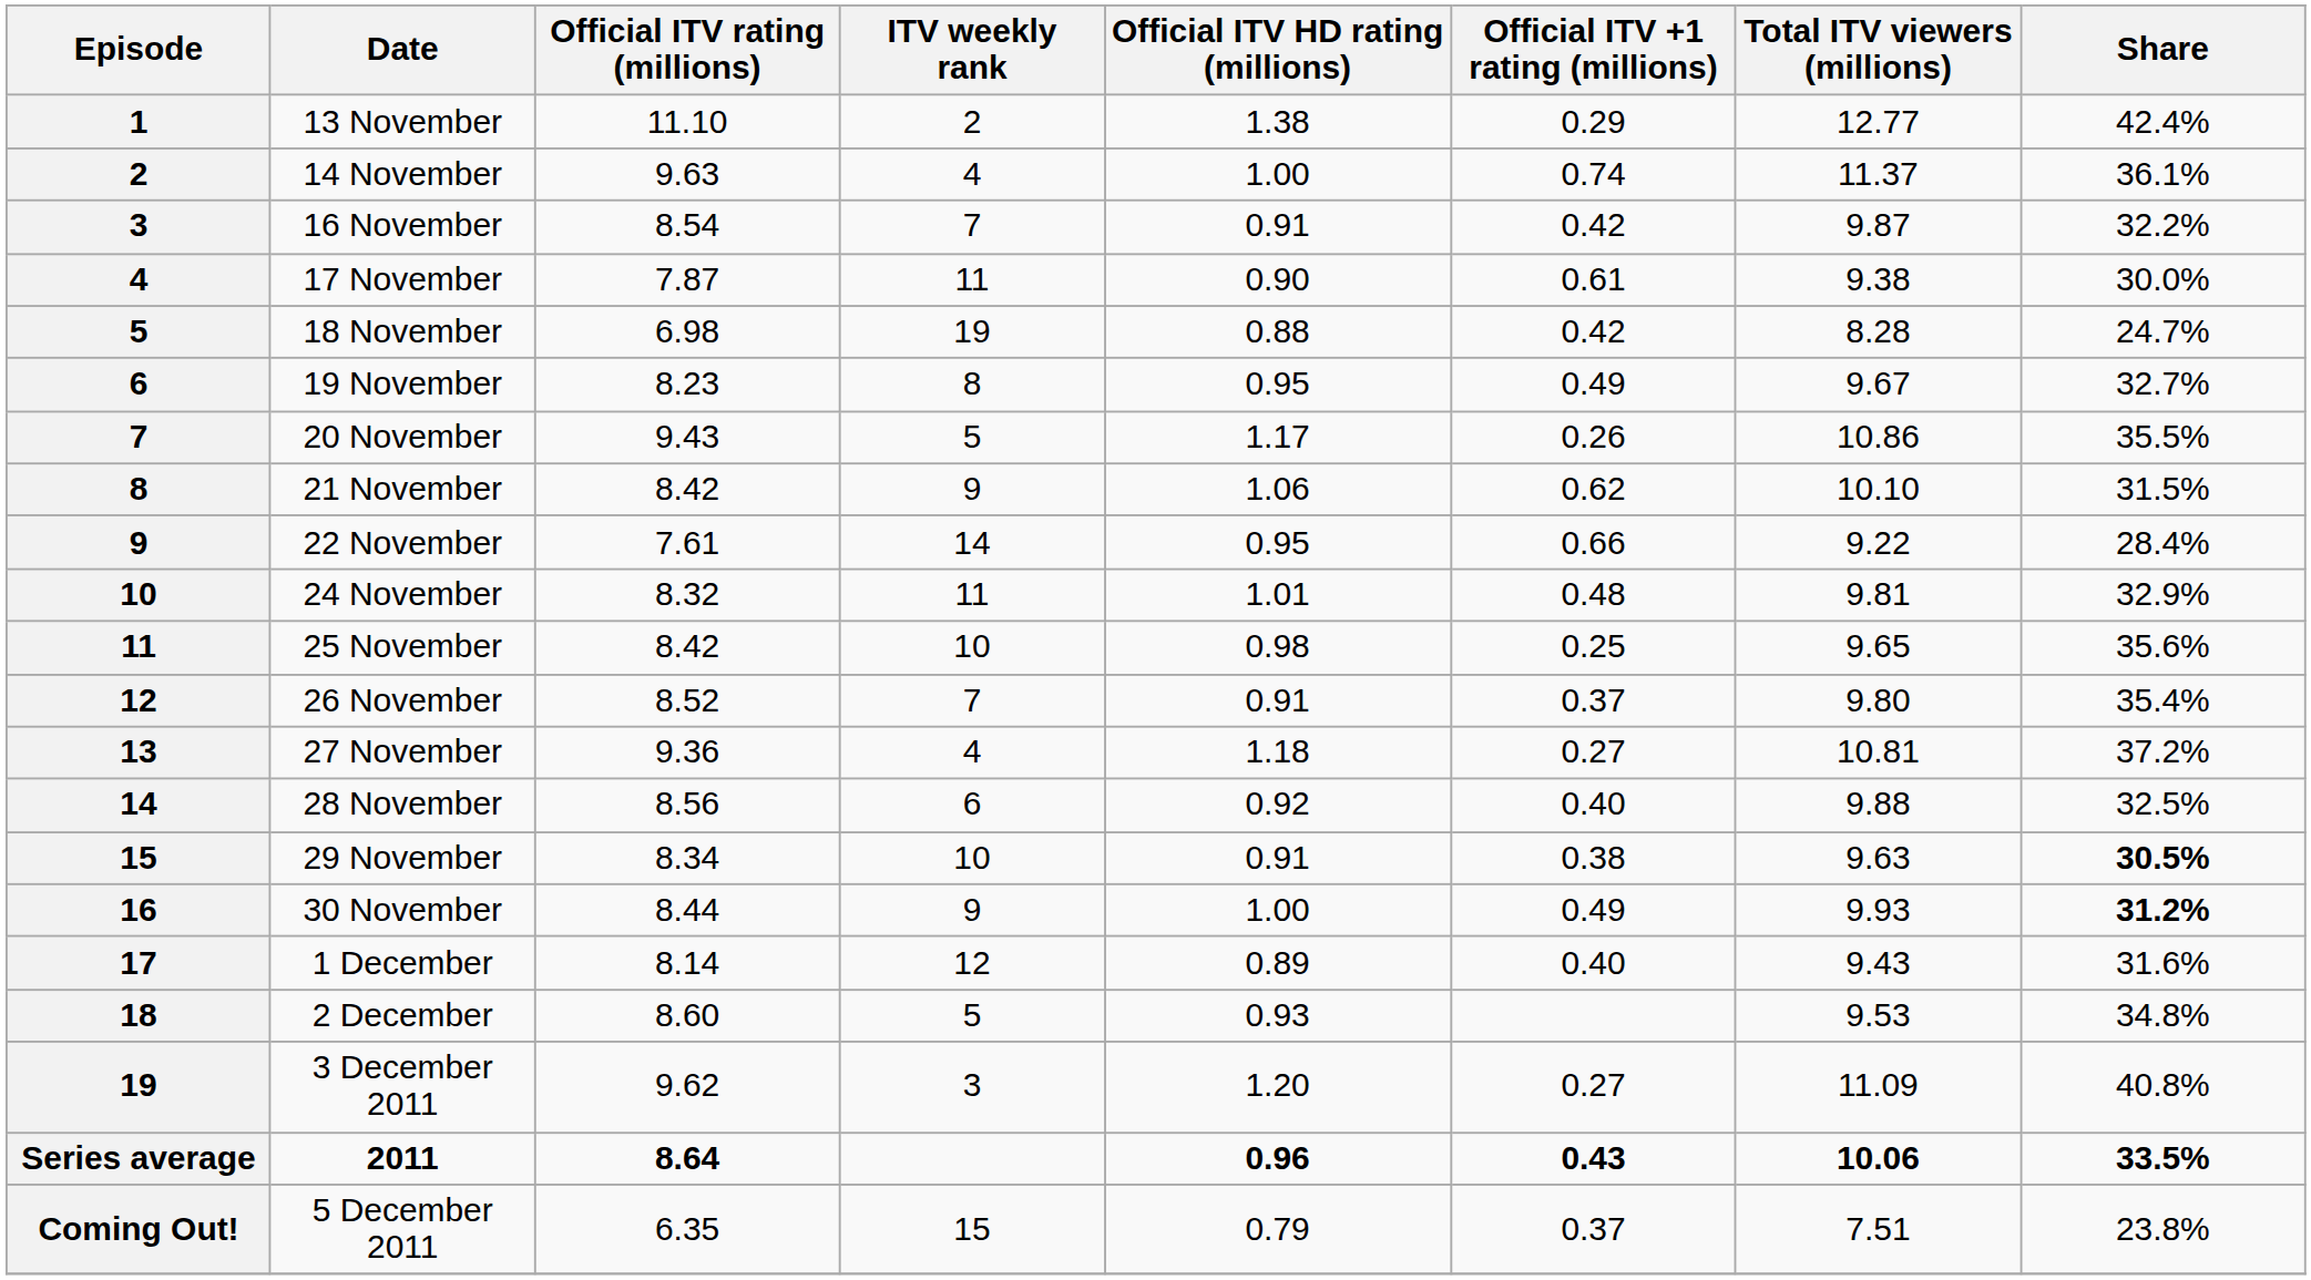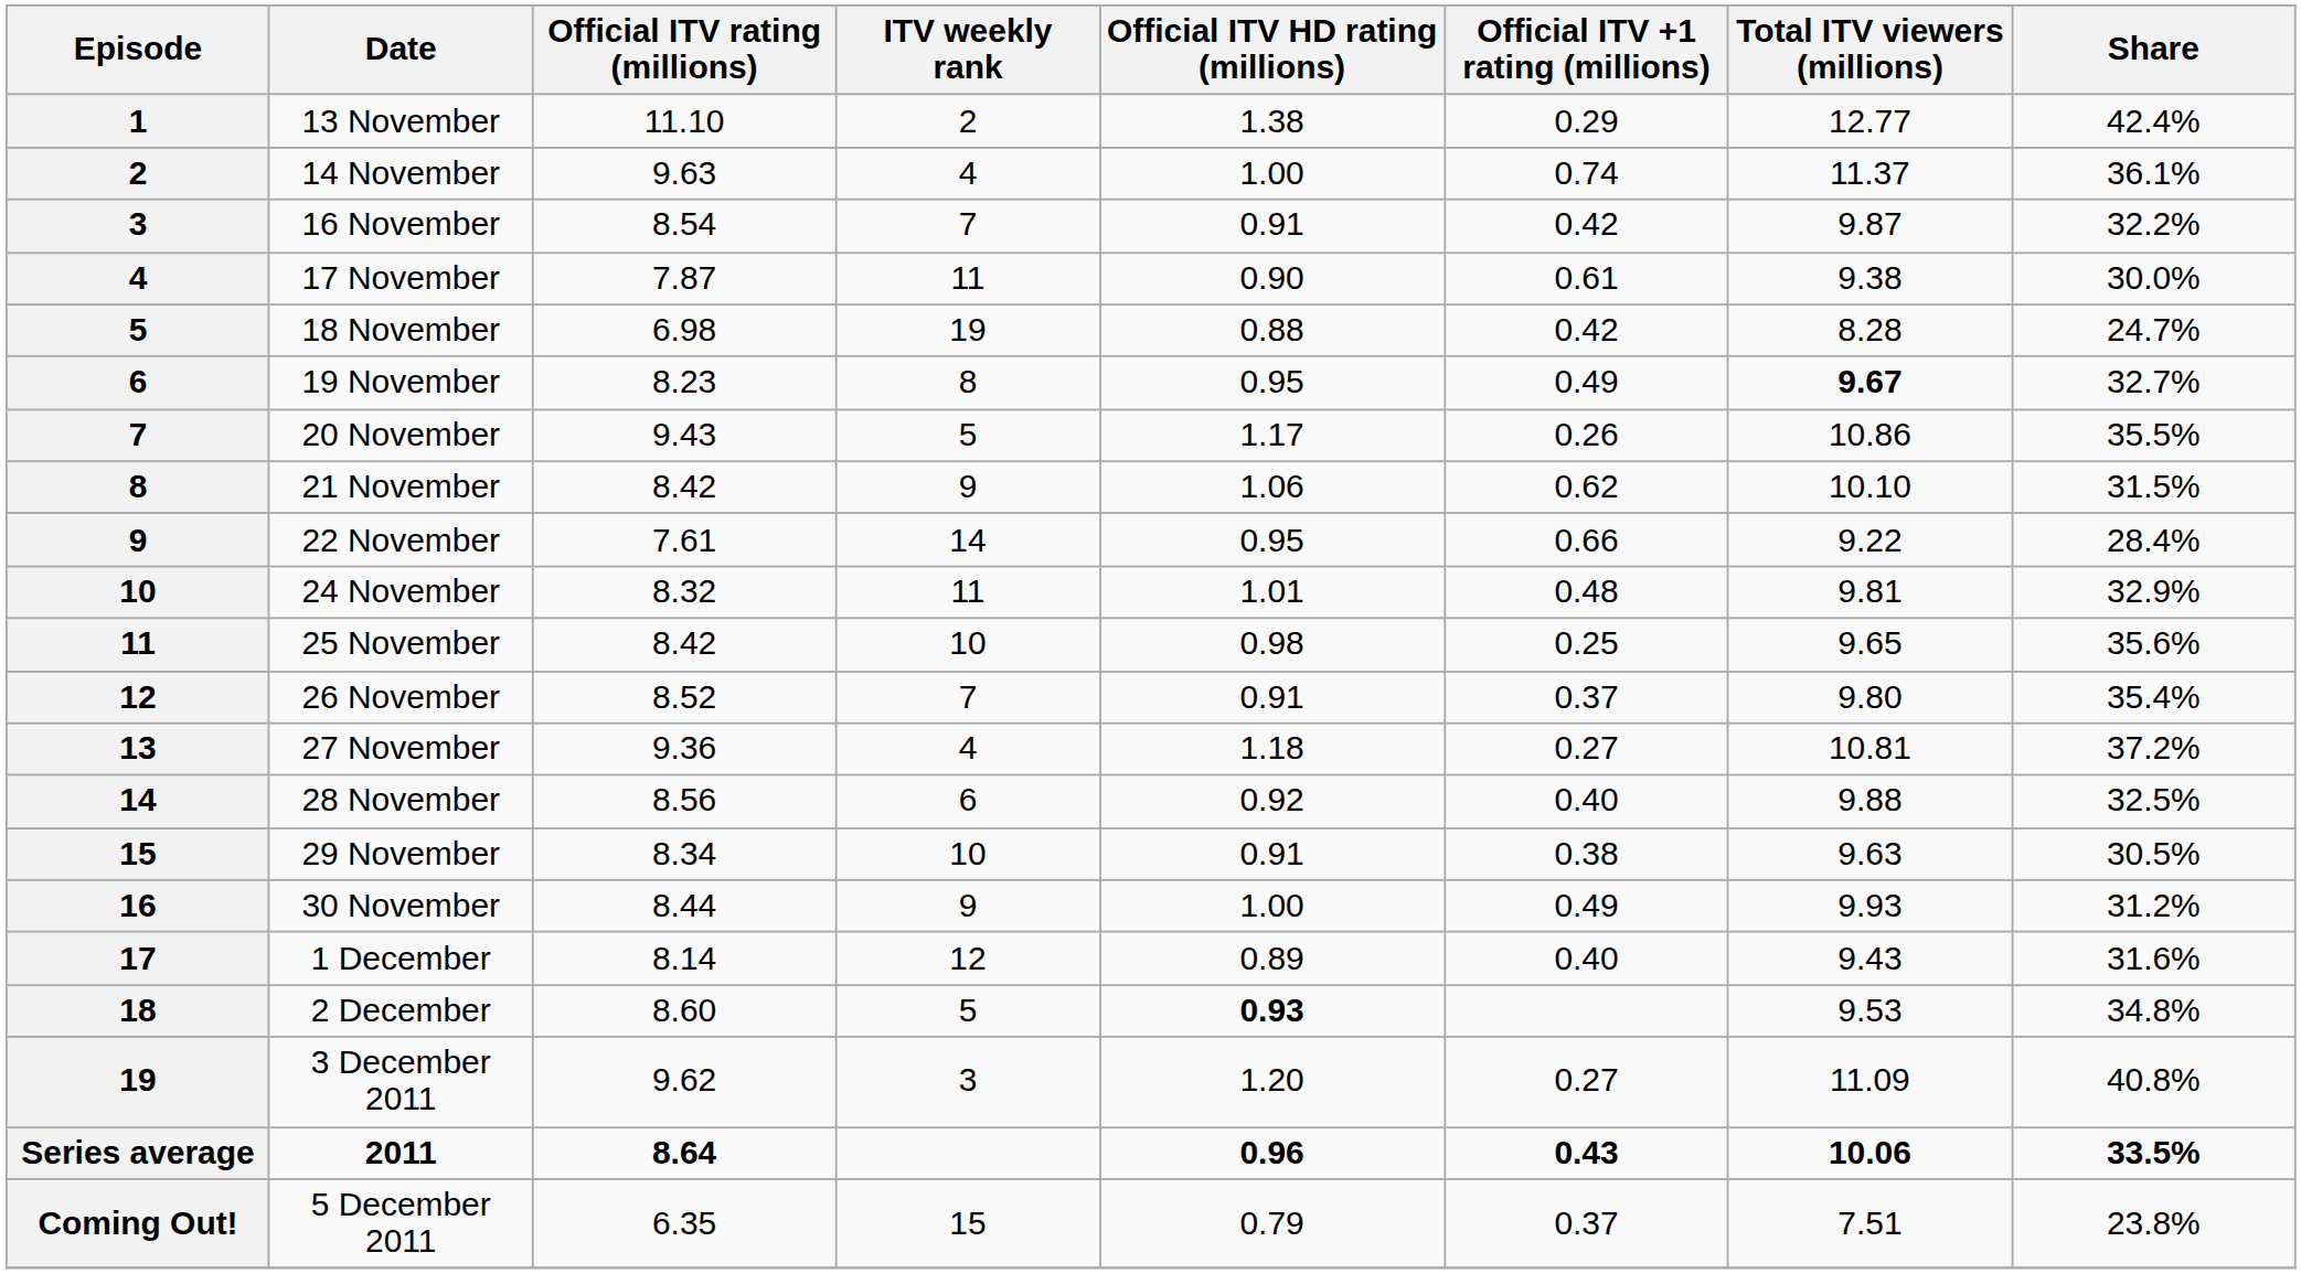19 November | Total ITV viewers (millions): normal -> bold
29 November | Share: bold -> normal
30 November | Share: bold -> normal
2 December | Official ITV HD rating (millions): normal -> bold
